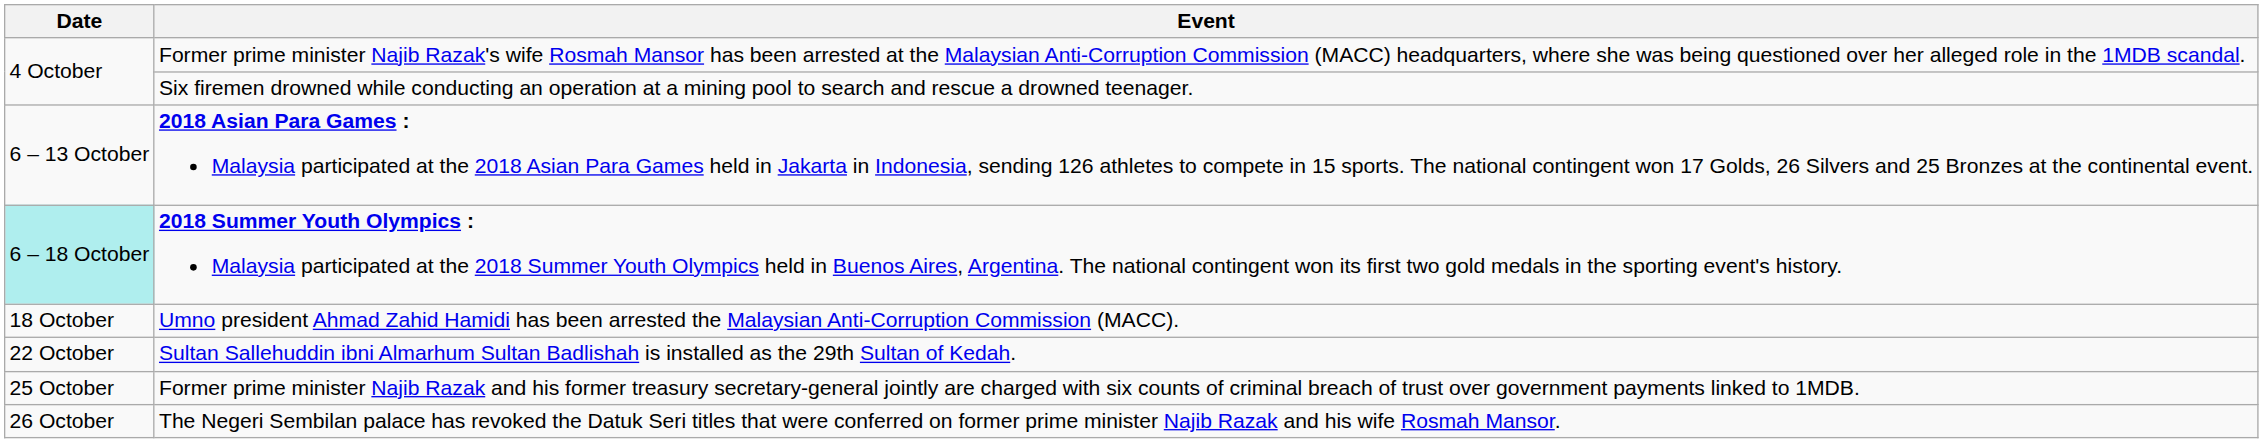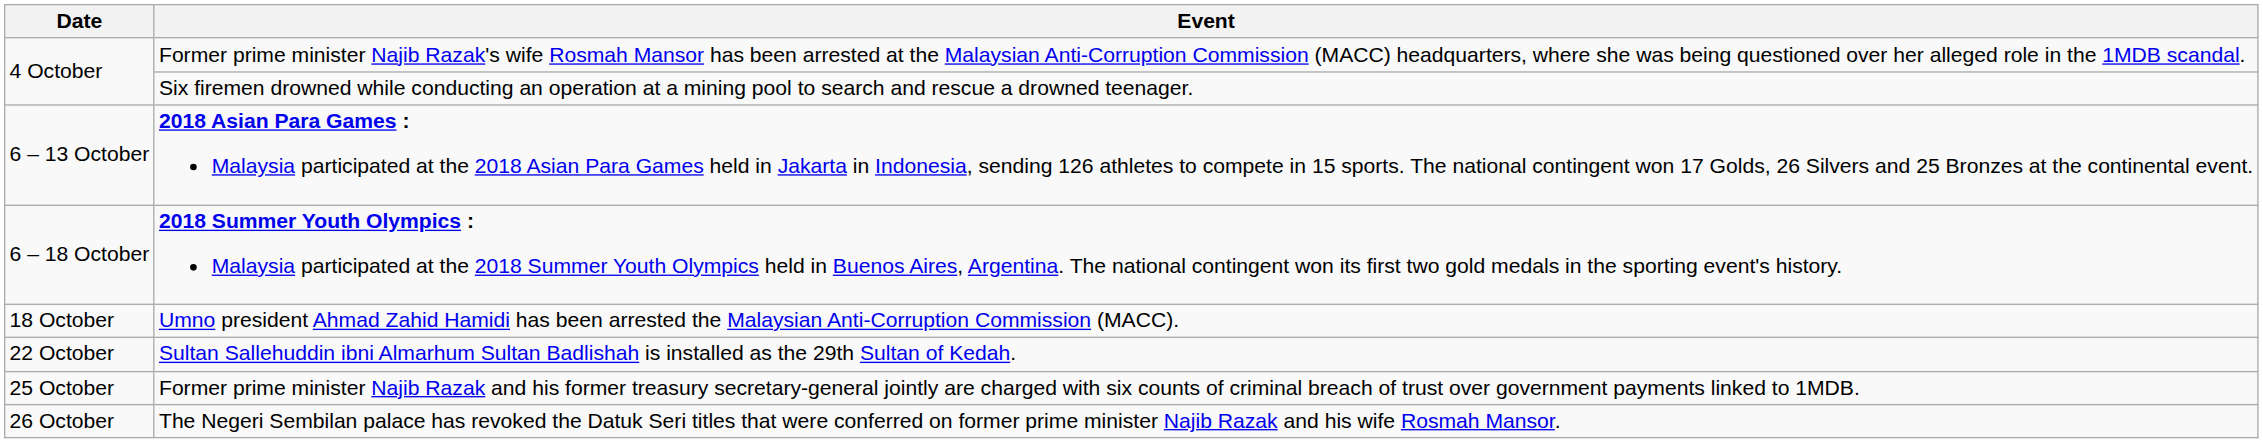row 5 | Date: paleturquoise background -> no background
